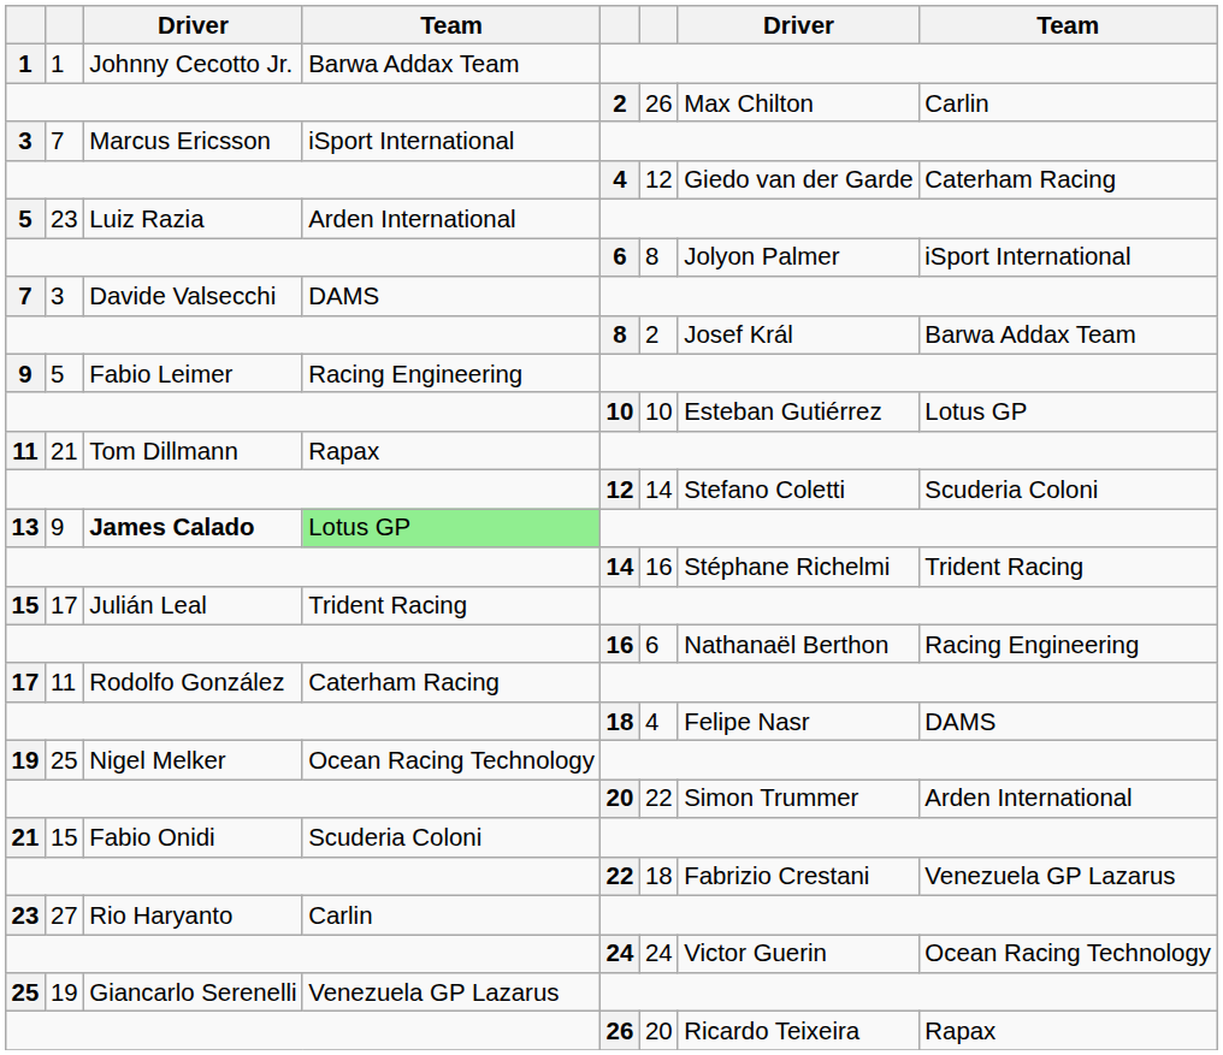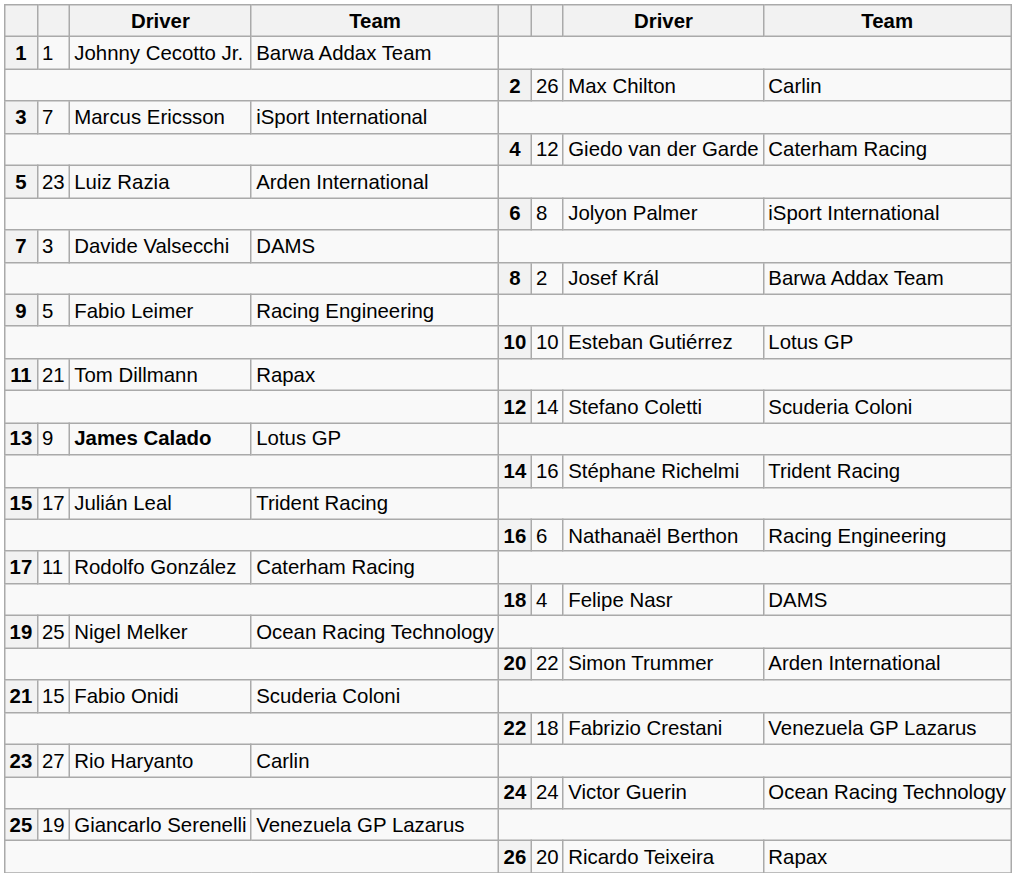13 | column 4: lightgreen background -> no background
